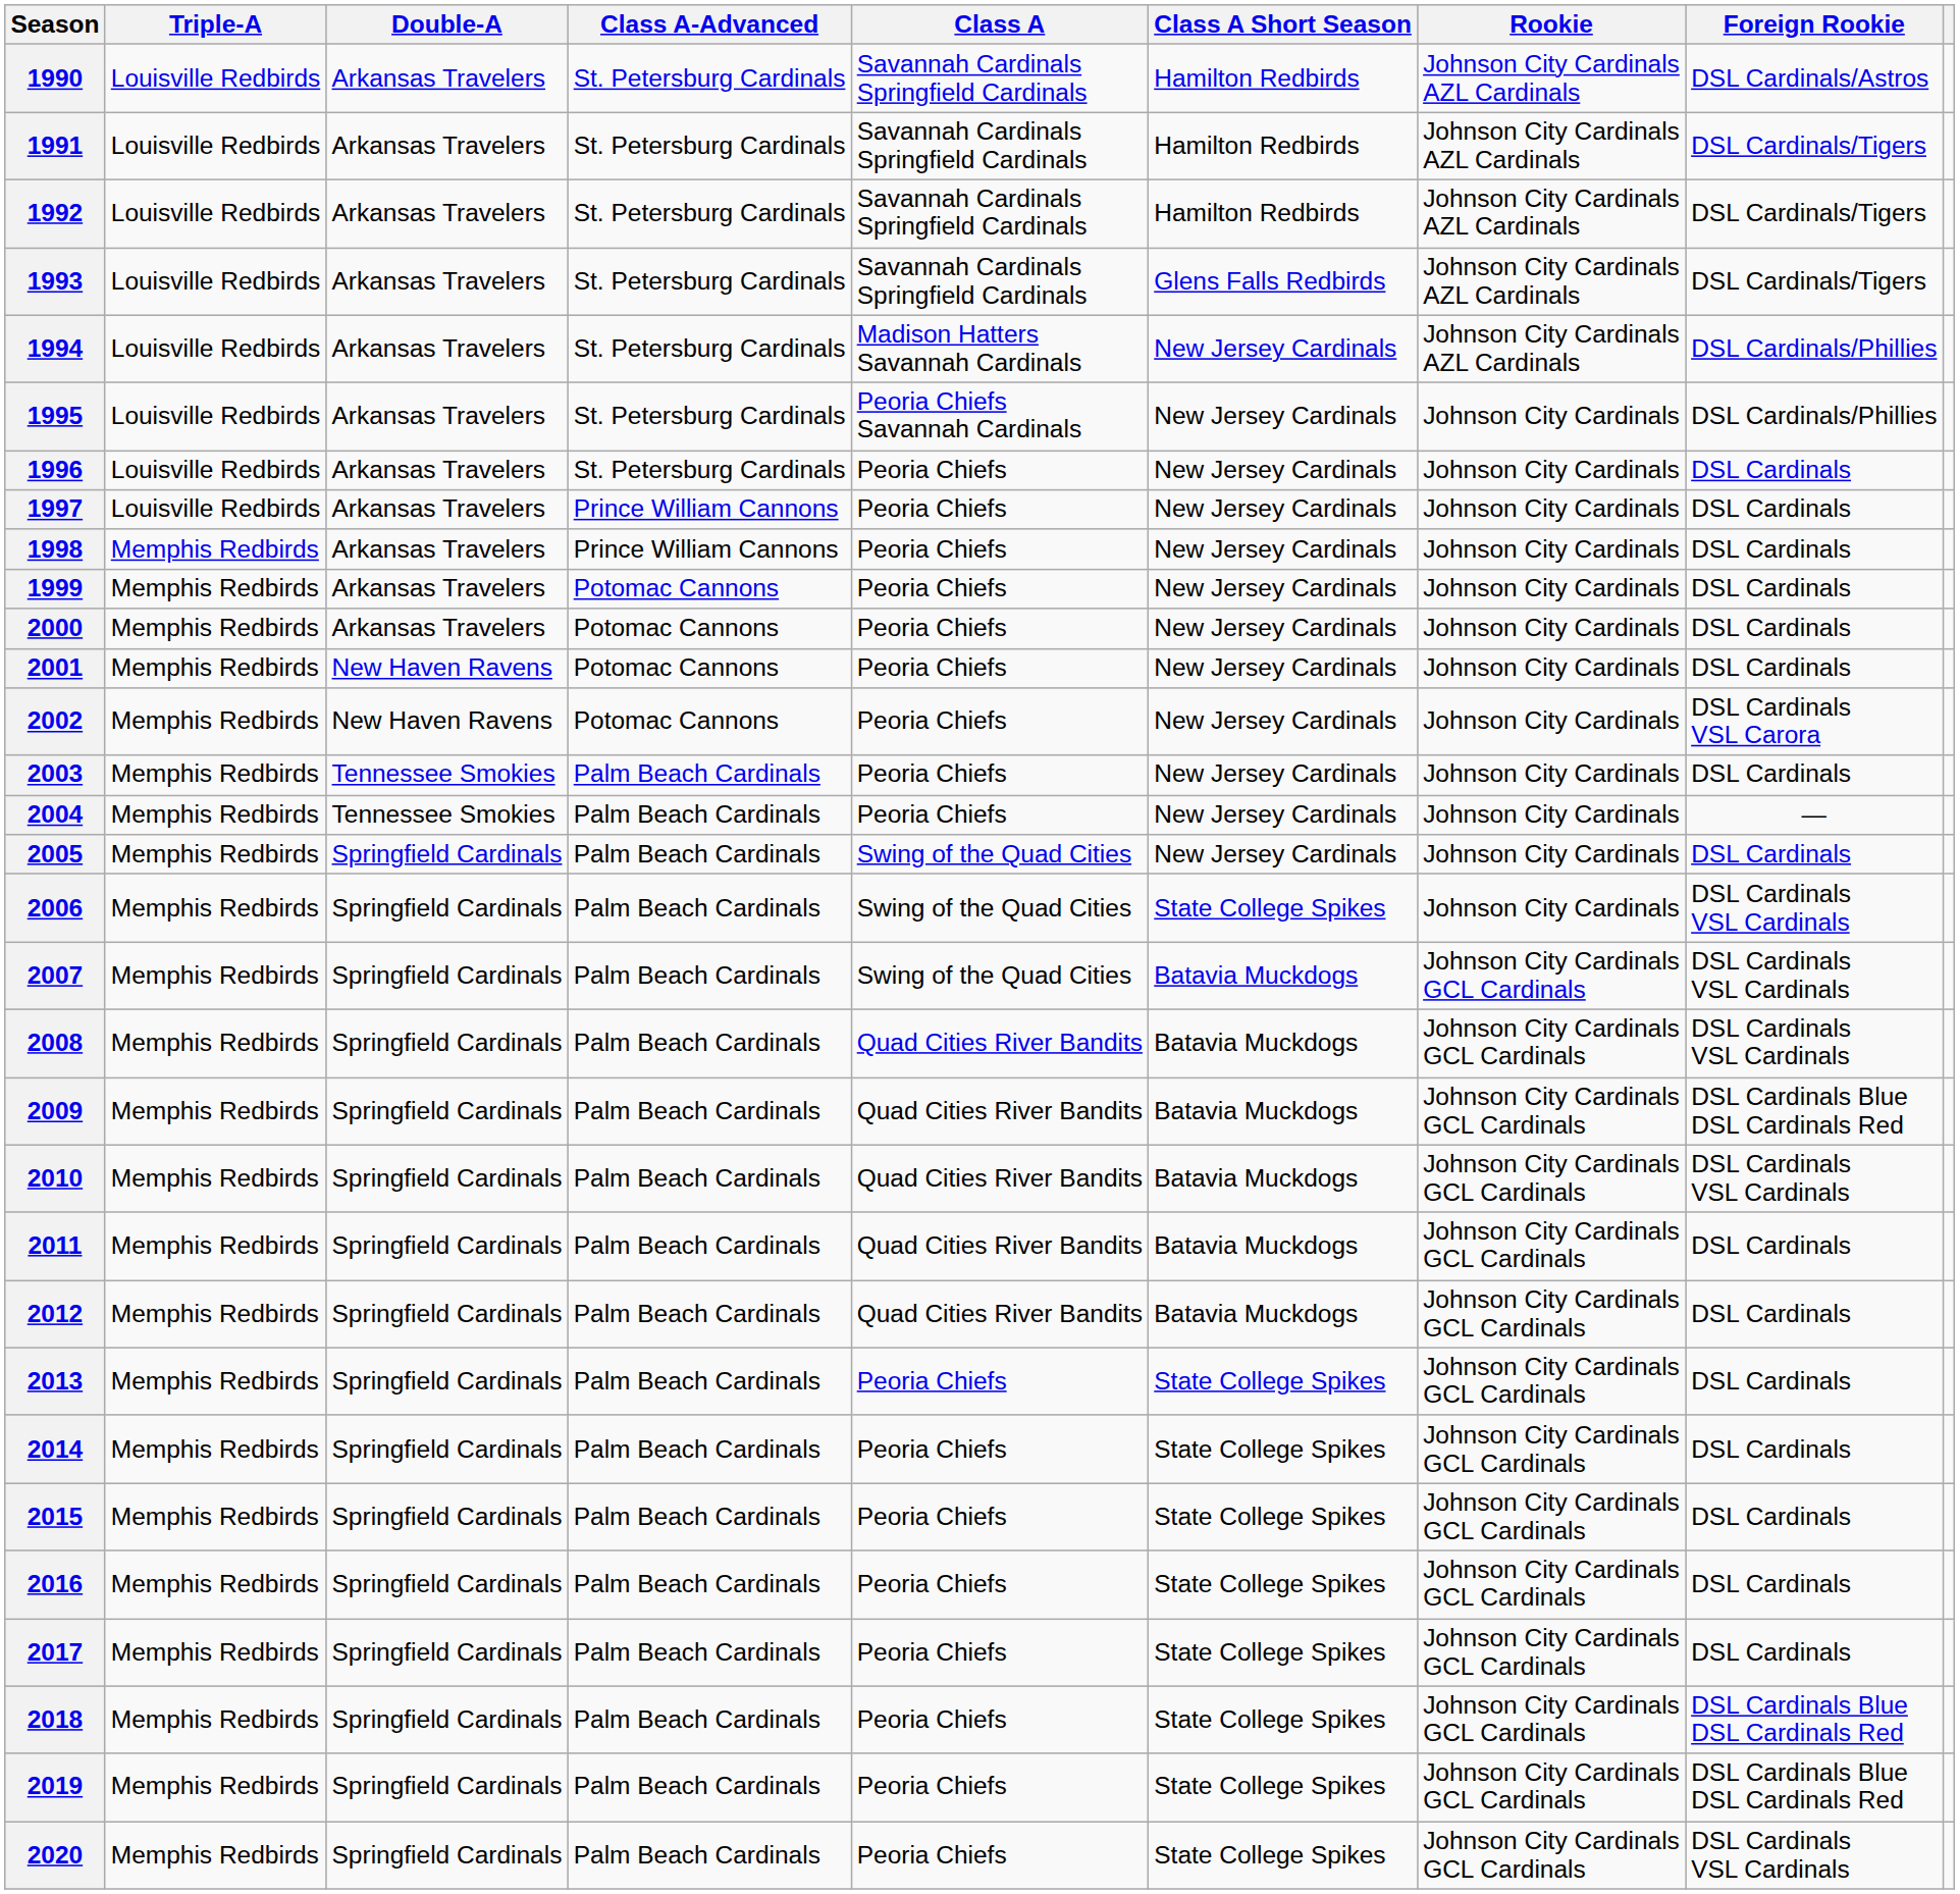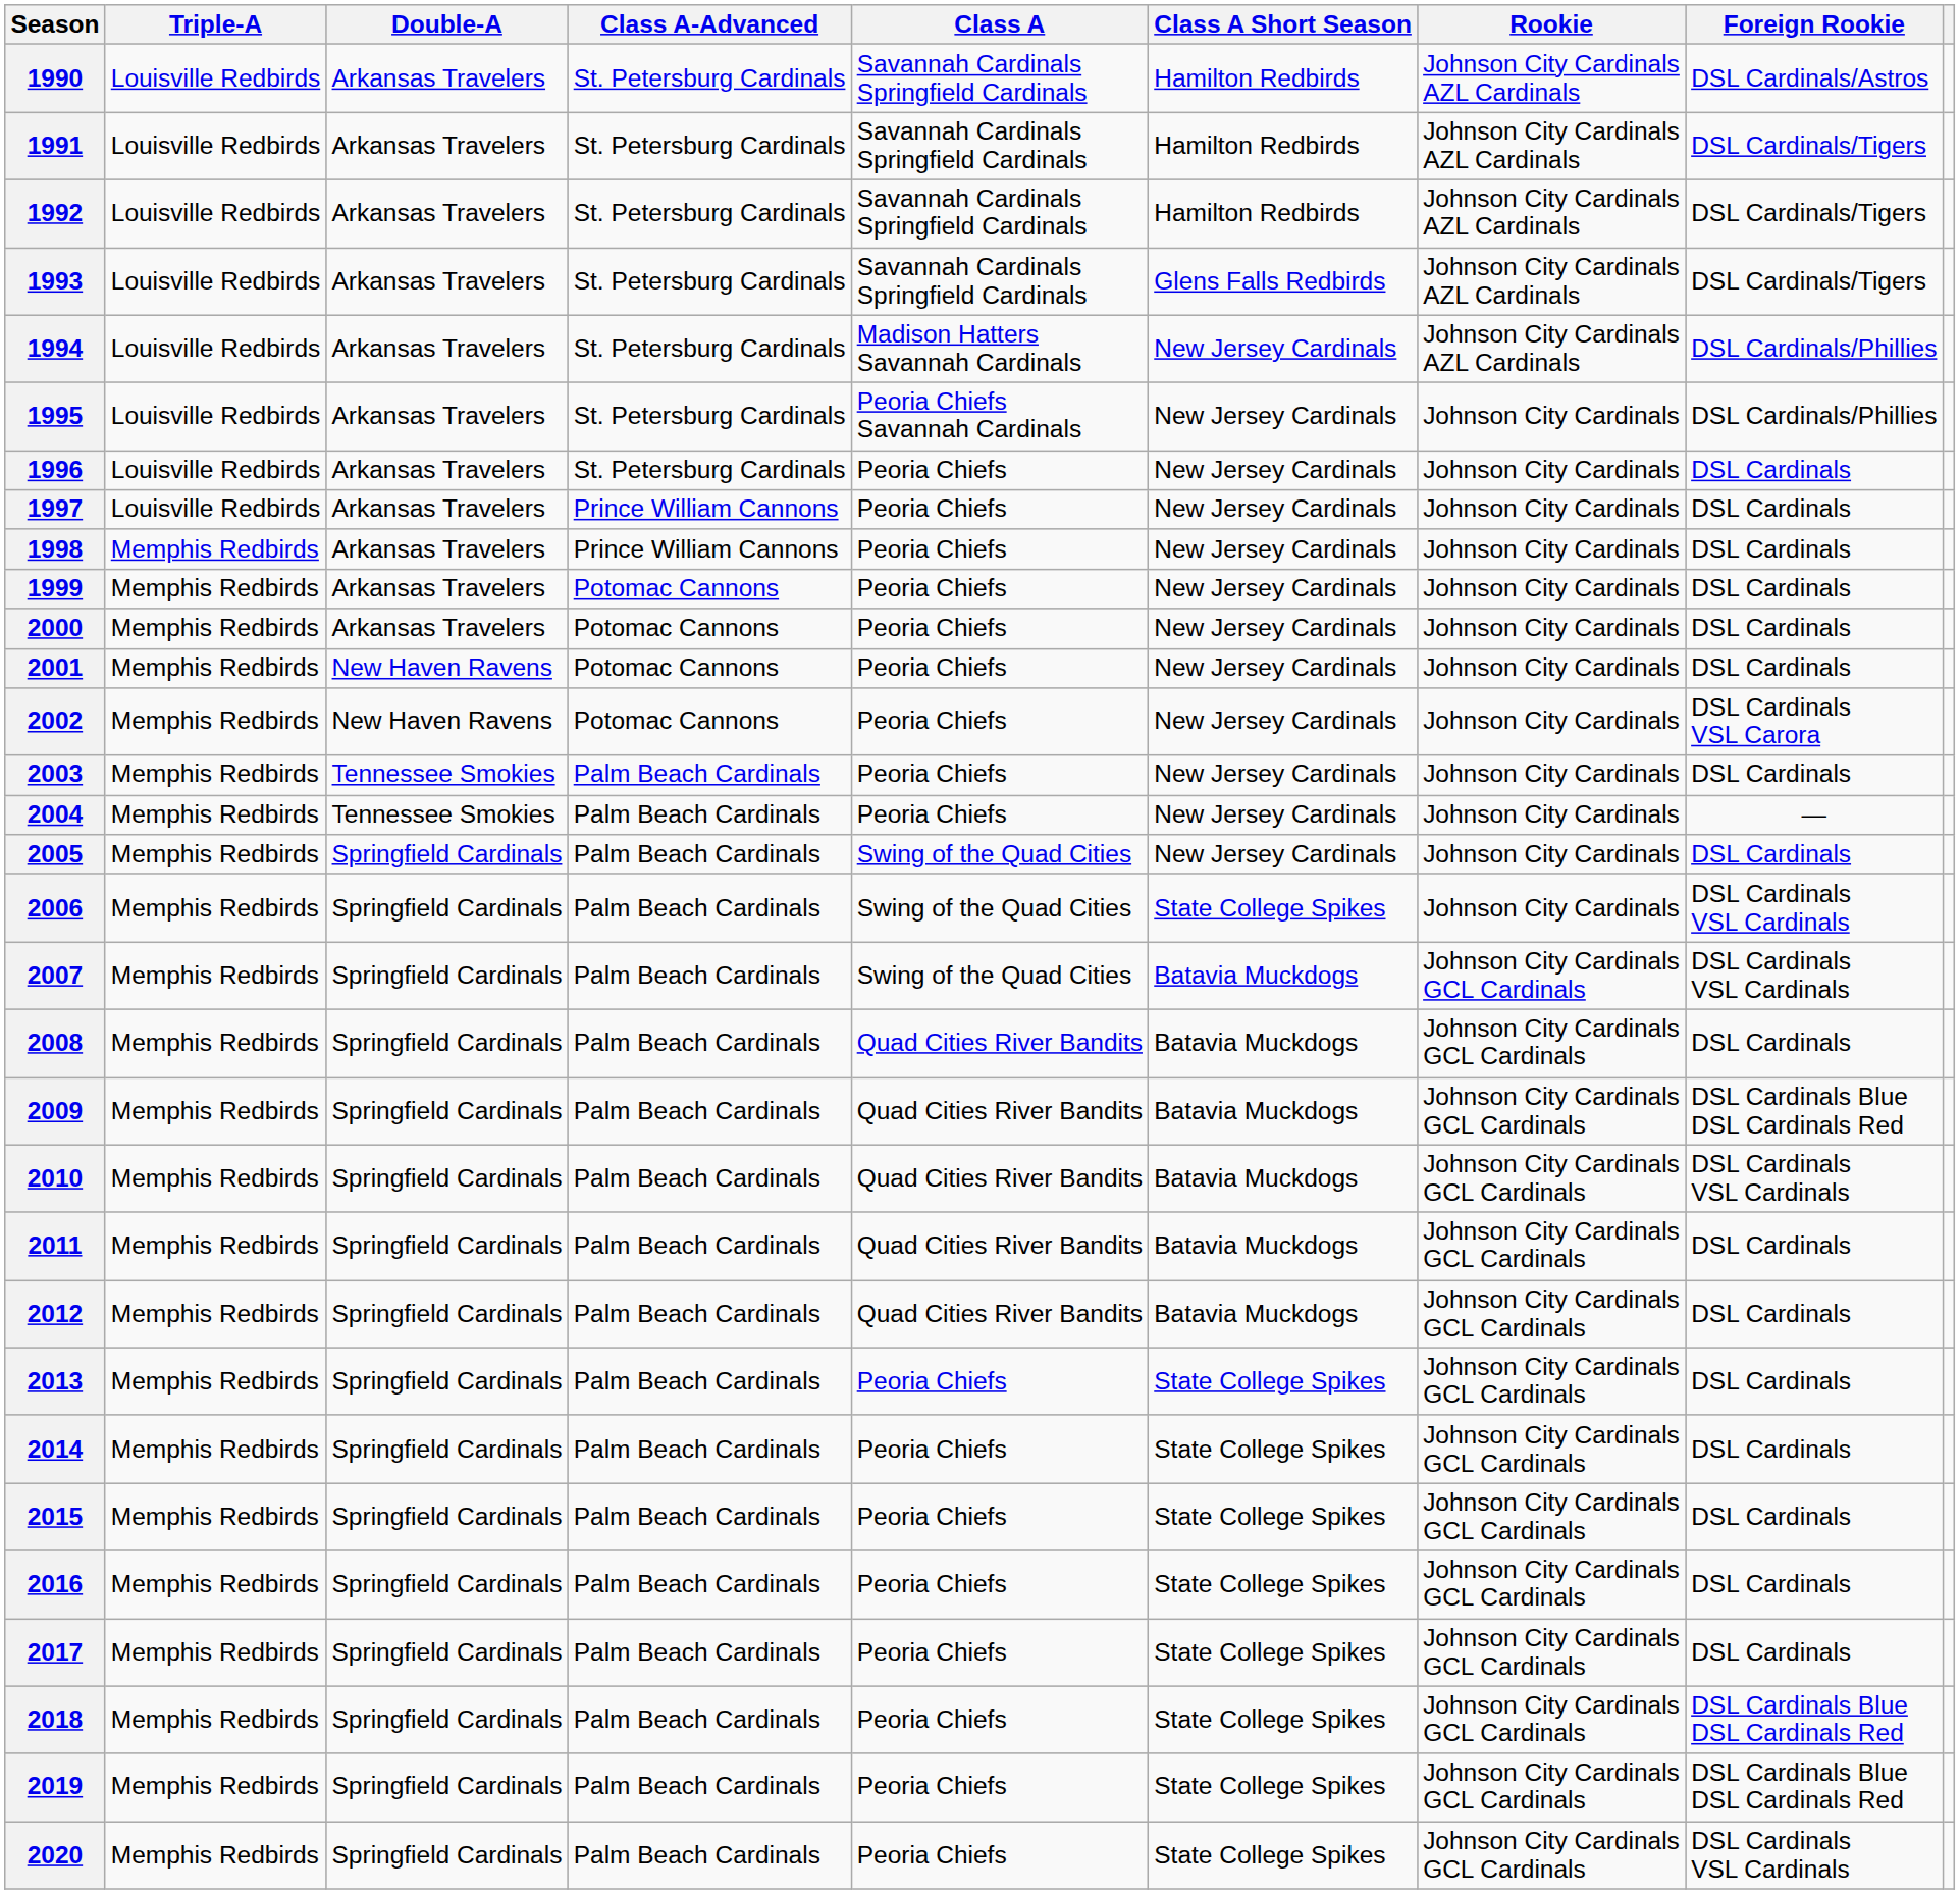2008 | Foreign Rookie: DSL Cardinals VSL Cardinals -> DSL Cardinals
